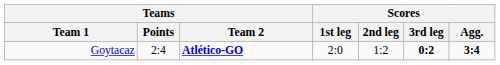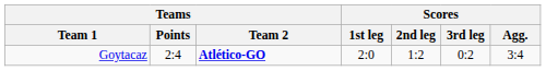Goytacaz | Scores / 3rd leg: bold -> normal
Goytacaz | Scores / Agg.: bold -> normal
